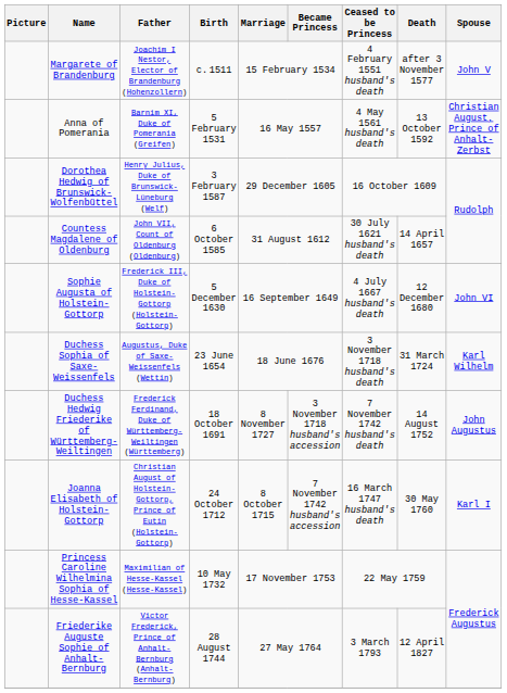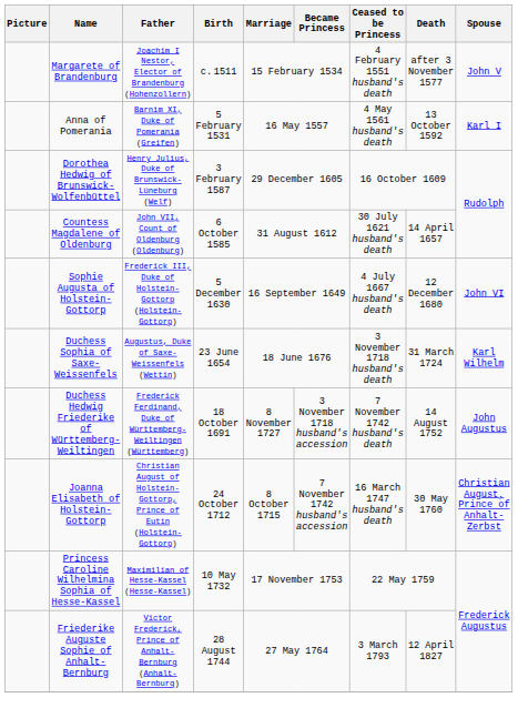Anna of Pomerania | Spouse: Christian August, Prince of Anhalt-Zerbst -> Karl I
Joanna Elisabeth of Holstein-Gottorp | Spouse: Karl I -> Christian August, Prince of Anhalt-Zerbst
